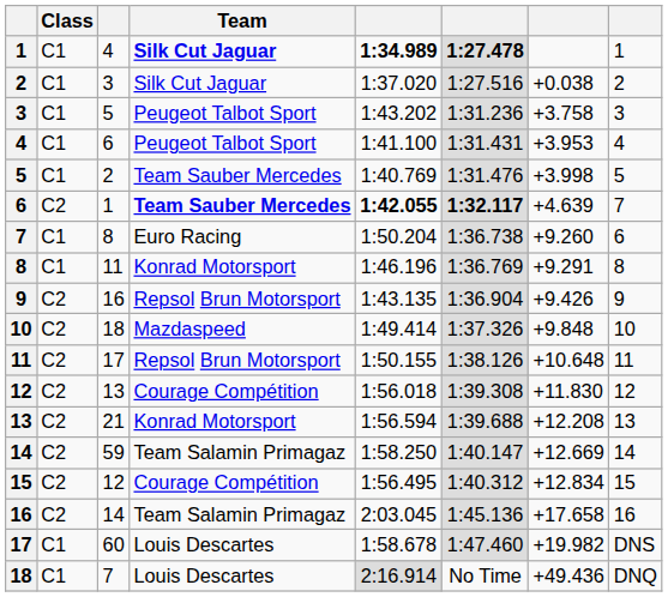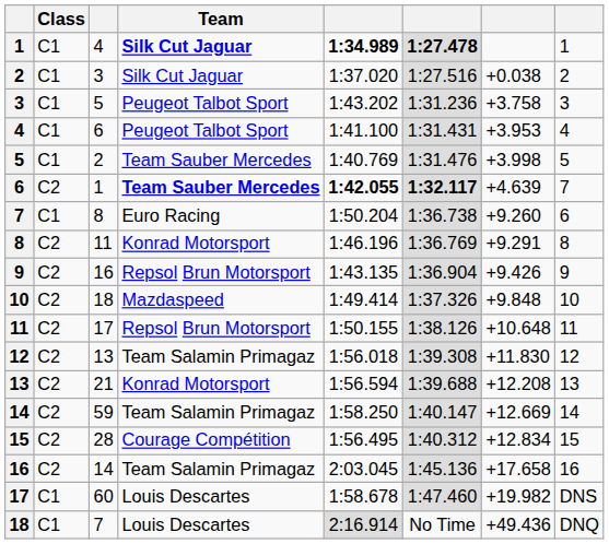row 9 | Class: C1 -> C2
row 13 | Team: Courage Compétition -> Team Salamin Primagaz
row 16 | column 3: 12 -> 28
